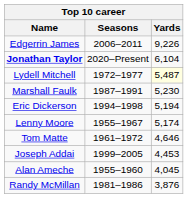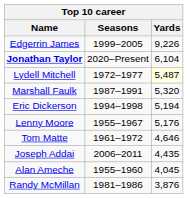Edgerrin James | Seasons: 2006–2011 -> 1999–2005
Marshall Faulk | Yards: 5,230 -> 5,320
Lenny Moore | Yards: 5,174 -> 5,176
Joseph Addai | Seasons: 1999–2005 -> 2006–2011
Joseph Addai | Yards: 4,453 -> 4,435
